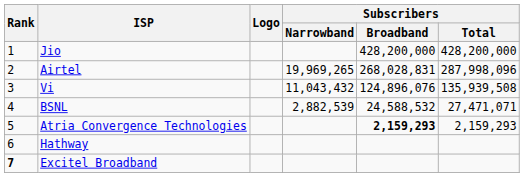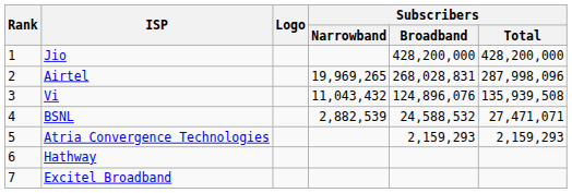Atria Convergence Technologies | Subscribers / Broadband: bold -> normal
Excitel Broadband | Rank: bold -> normal
